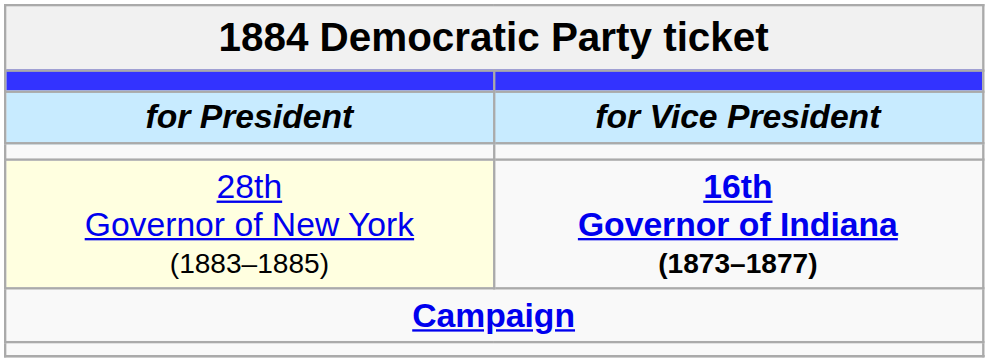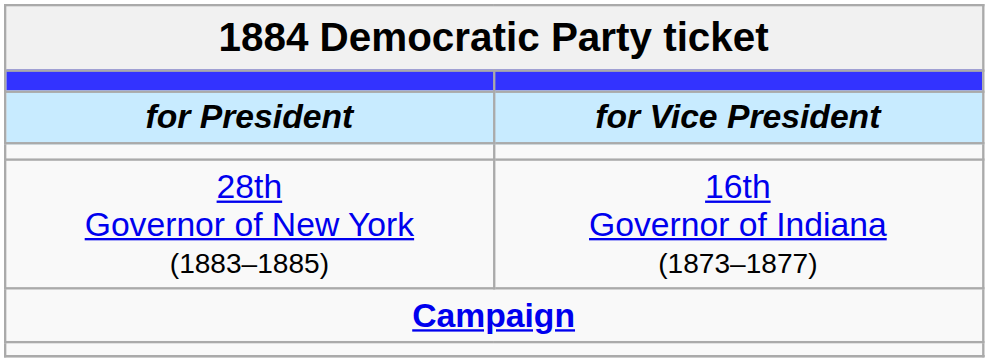28th Governor of New York (1883–1885) | column 1: lightyellow background -> no background
28th Governor of New York (1883–1885) | column 2: bold -> normal
